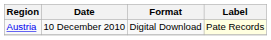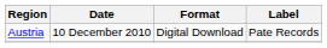Austria | Label: lightyellow background -> no background
